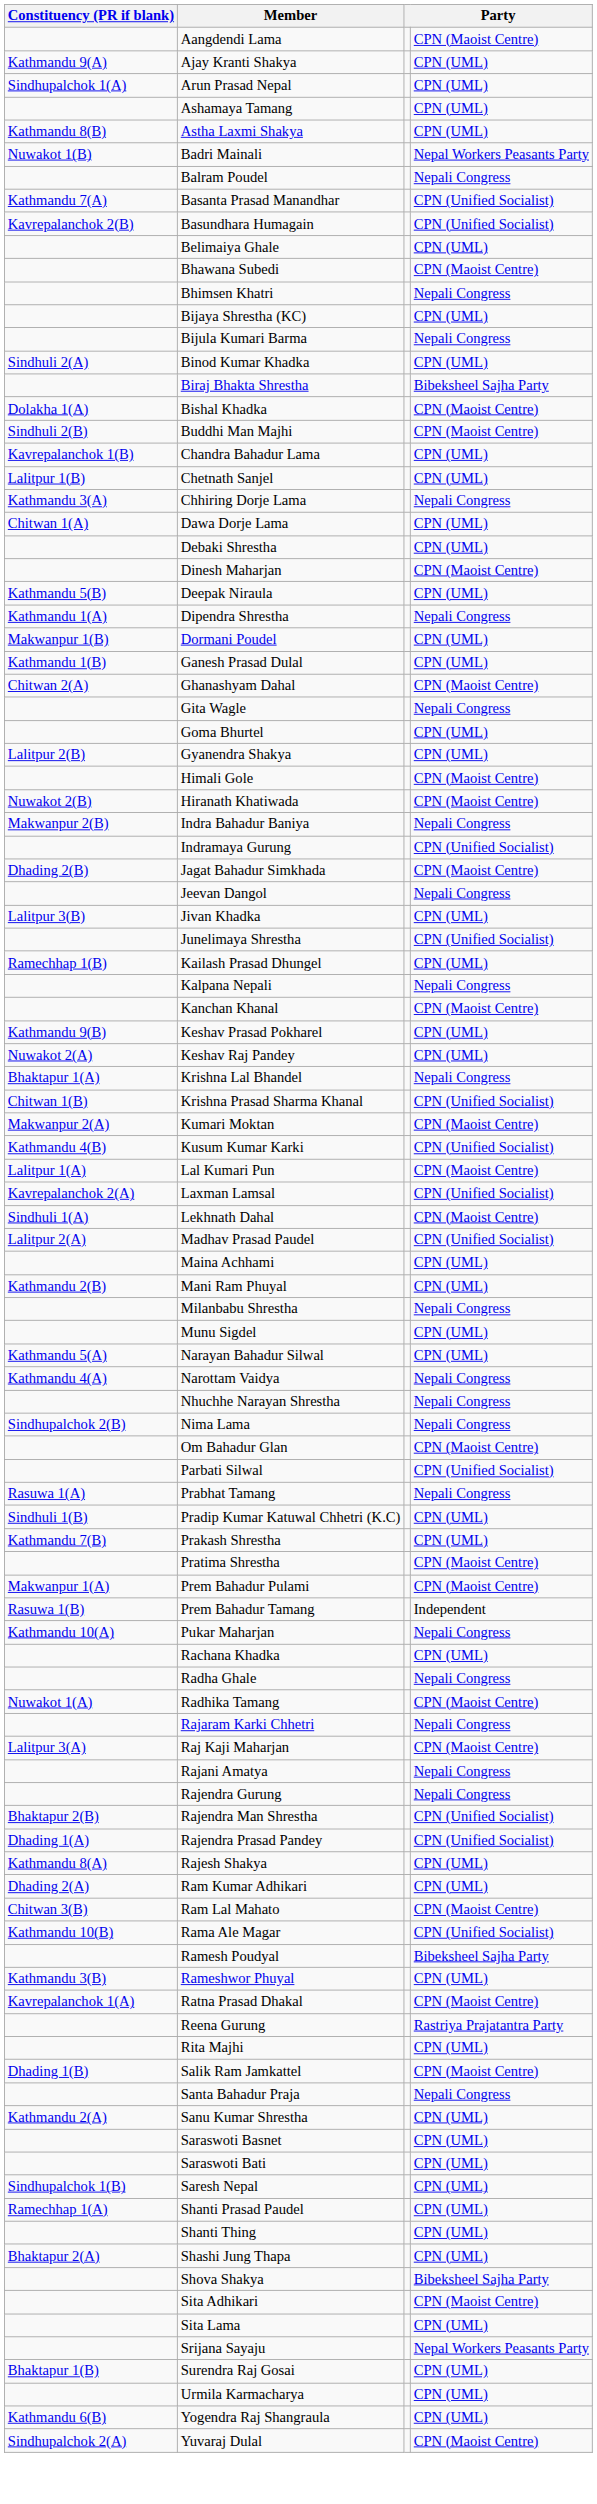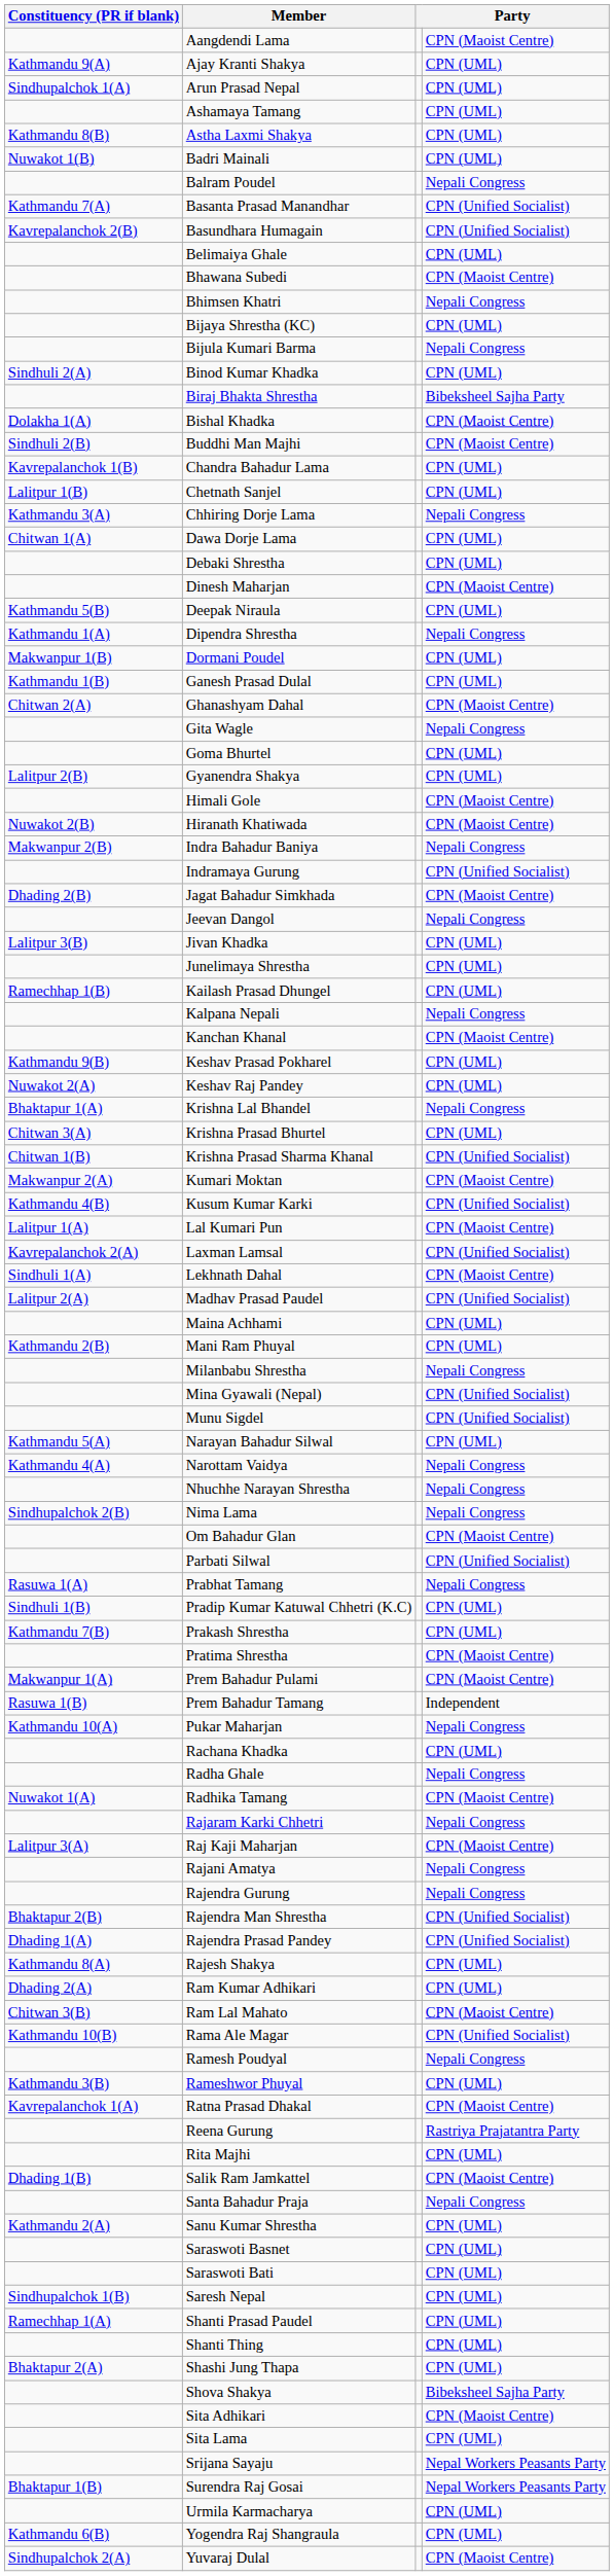Badri Mainali | column 4: Nepal Workers Peasants Party -> CPN (UML)
Junelimaya Shrestha | column 4: CPN (Unified Socialist) -> CPN (UML)
+ row: Chitwan 3(A) | Krishna Prasad Bhurtel | CPN (UML)
+ row: Mina Gyawali (Nepal) | CPN (Unified Socialist)
Munu Sigdel | column 4: CPN (UML) -> CPN (Unified Socialist)
Ramesh Poudyal | column 4: Bibeksheel Sajha Party -> Nepali Congress
Surendra Raj Gosai | column 4: CPN (UML) -> Nepal Workers Peasants Party
